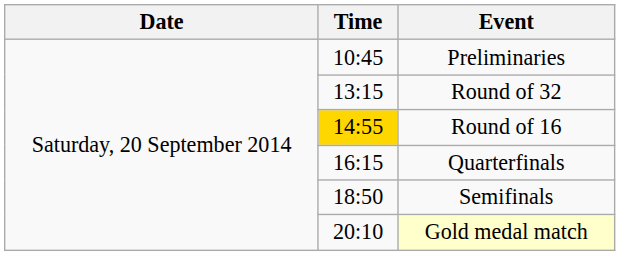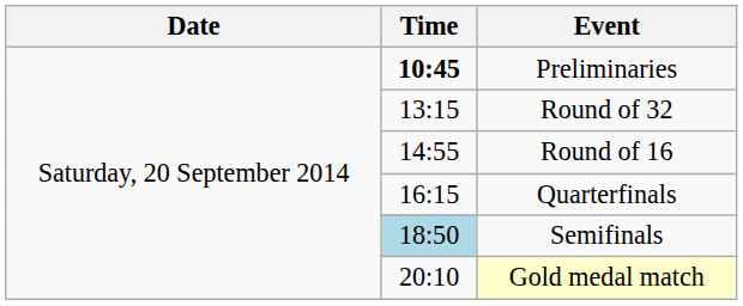Preliminaries | Time: normal -> bold
Round of 16 | Time: gold background -> no background
Semifinals | Time: no background -> lightblue background
